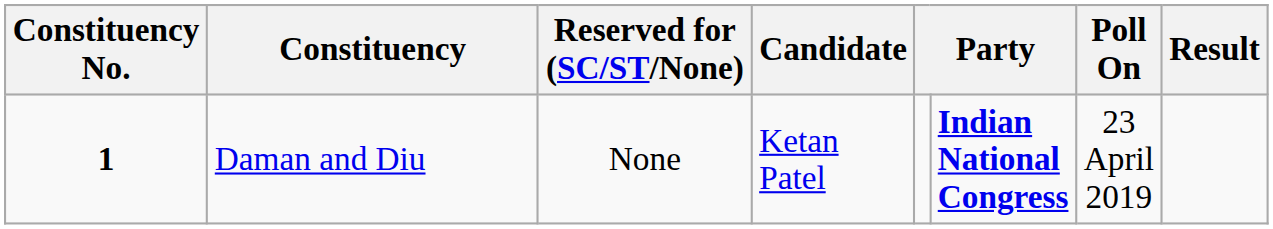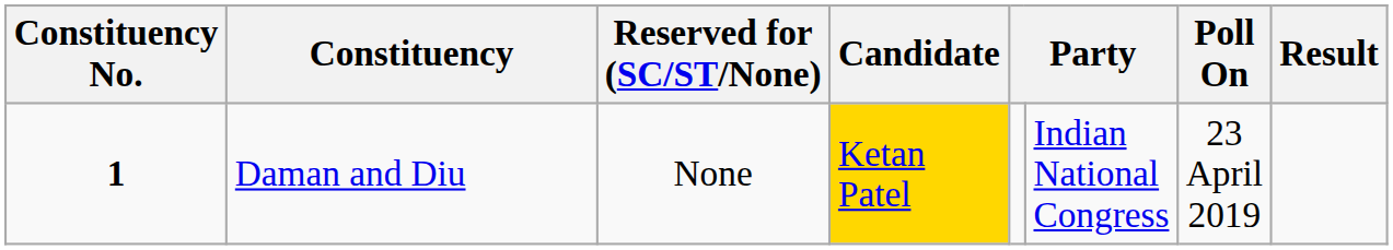Daman and Diu | Candidate: no background -> gold background
Daman and Diu | column 6: bold -> normal
